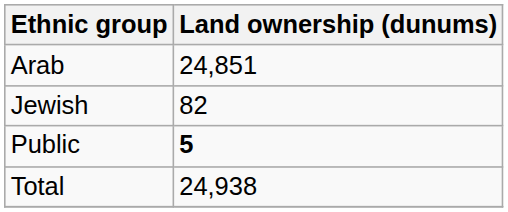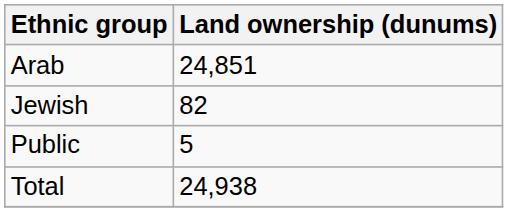Public | Land ownership (dunums): bold -> normal
